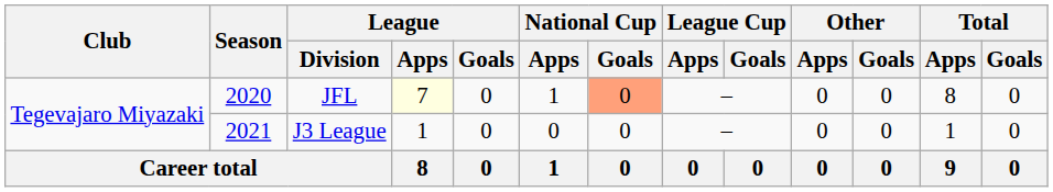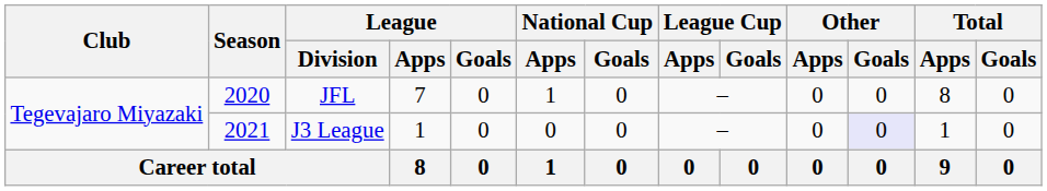JFL | League / Apps: lightyellow background -> no background
JFL | National Cup / Goals: lightsalmon background -> no background
J3 League | Other / Goals: no background -> lavender background
